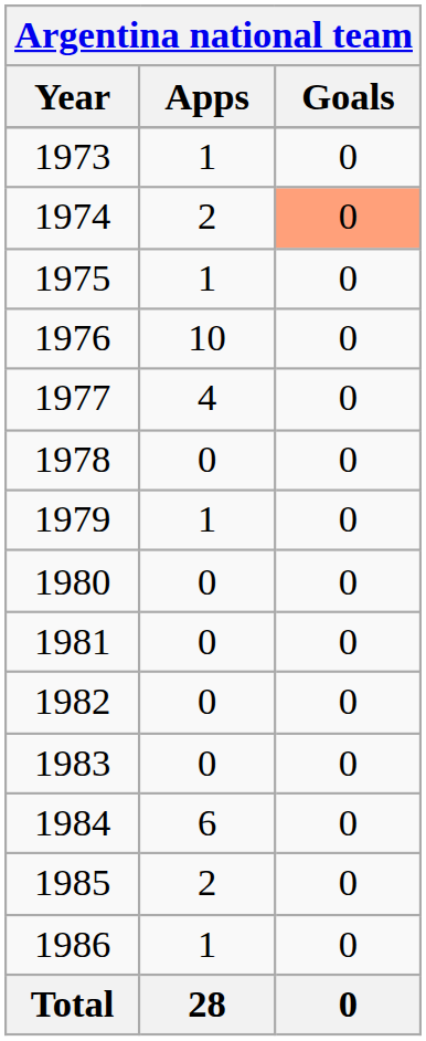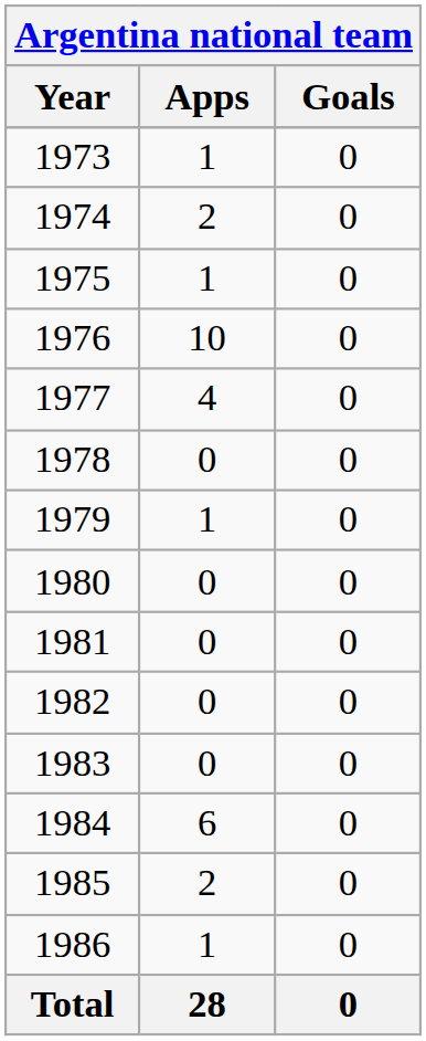1974 | Goals: lightsalmon background -> no background
